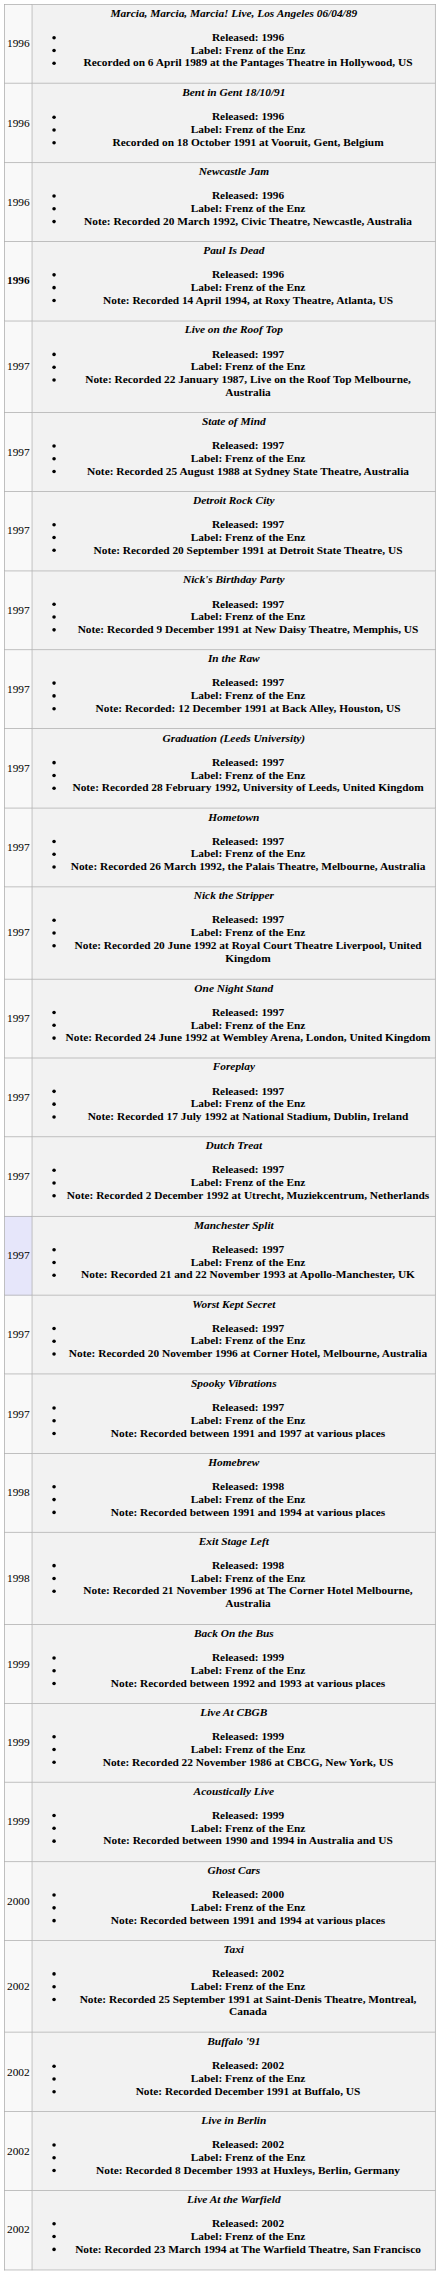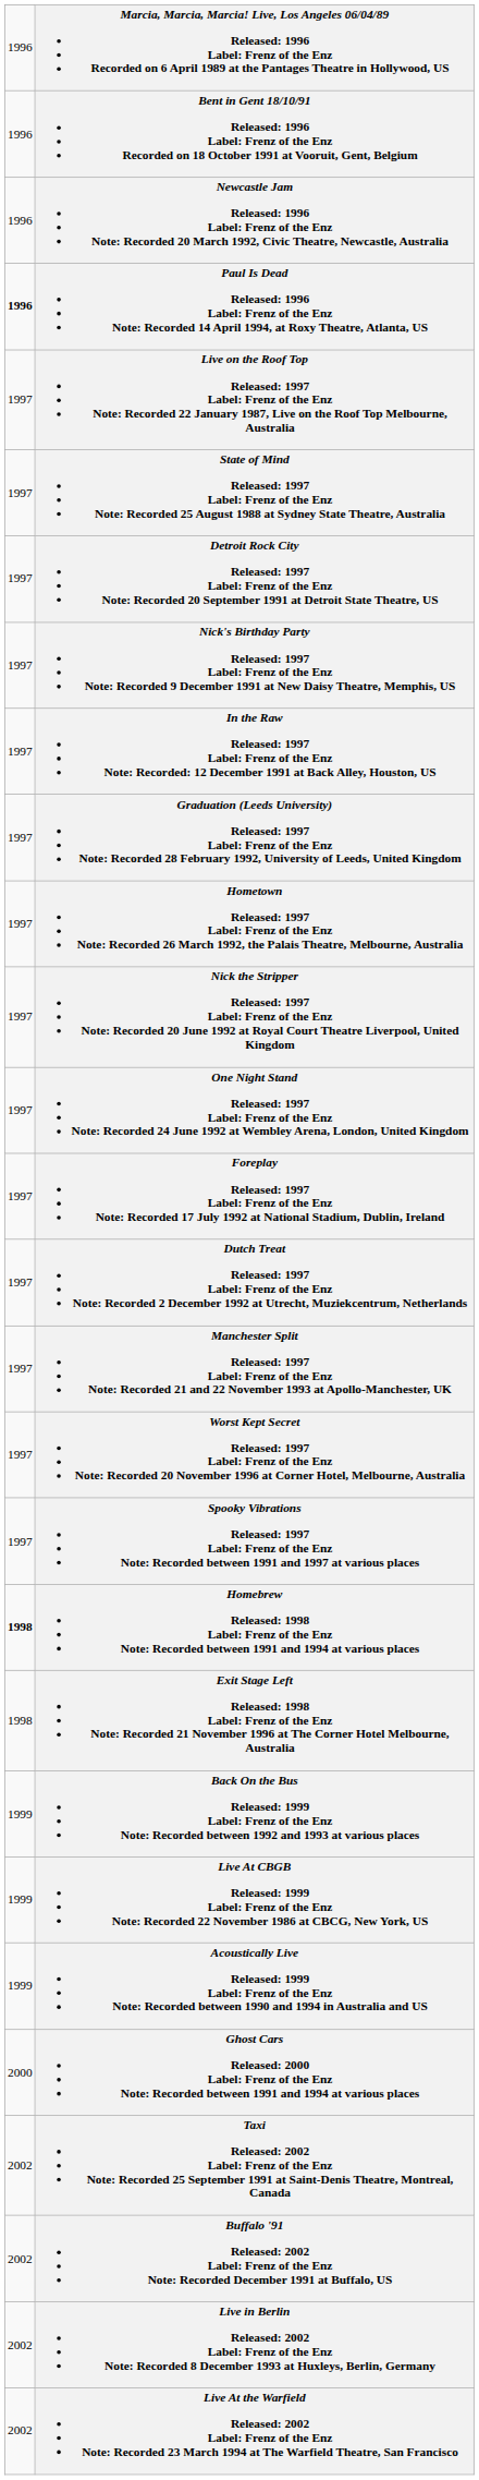row 16 | column 1: lavender background -> no background
row 19 | column 1: normal -> bold
